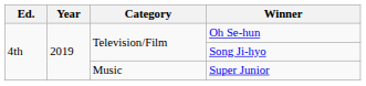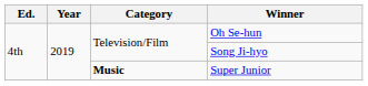Super Junior | Category: normal -> bold
